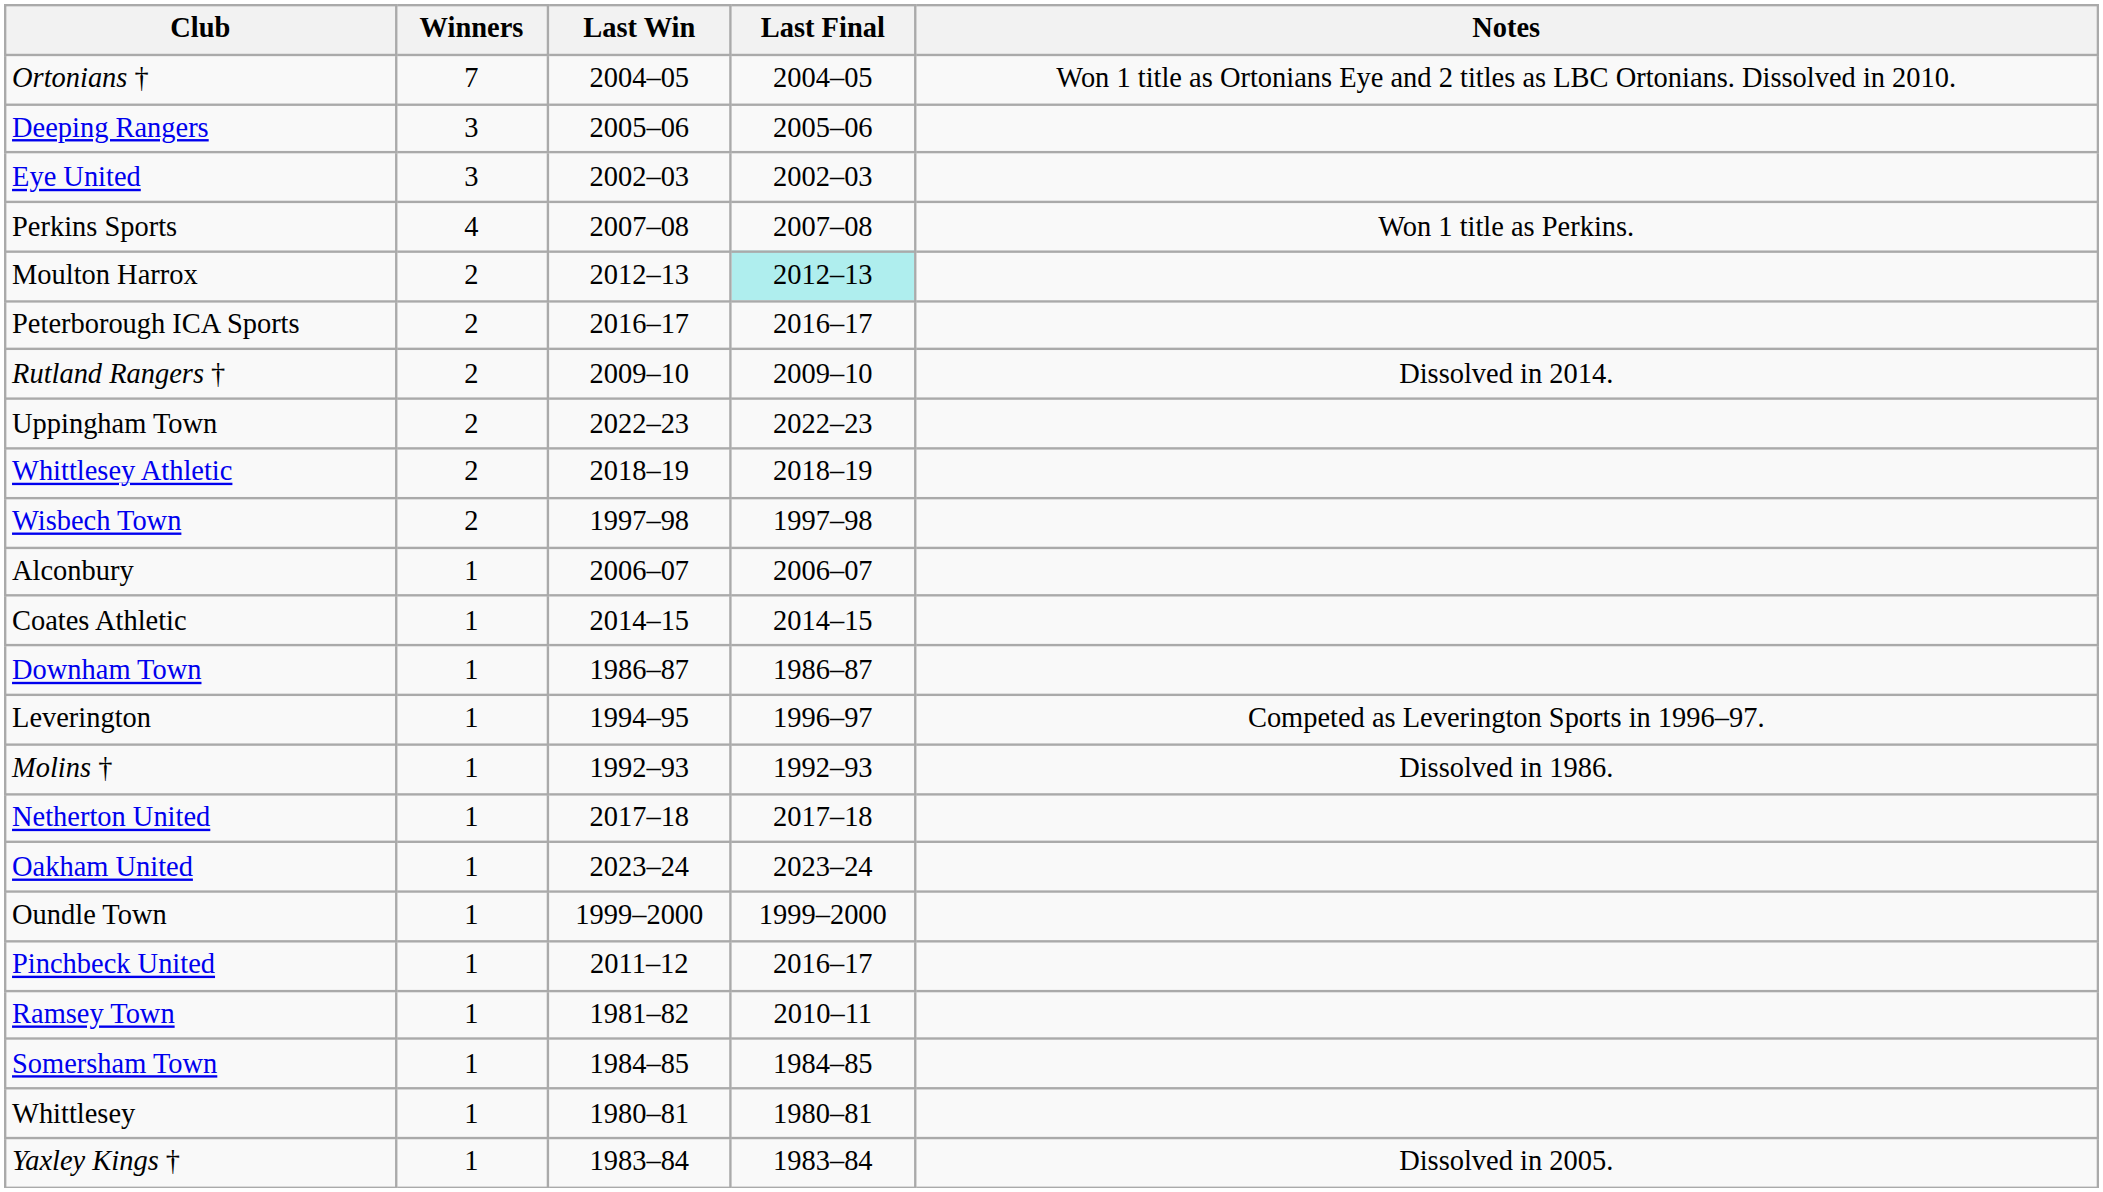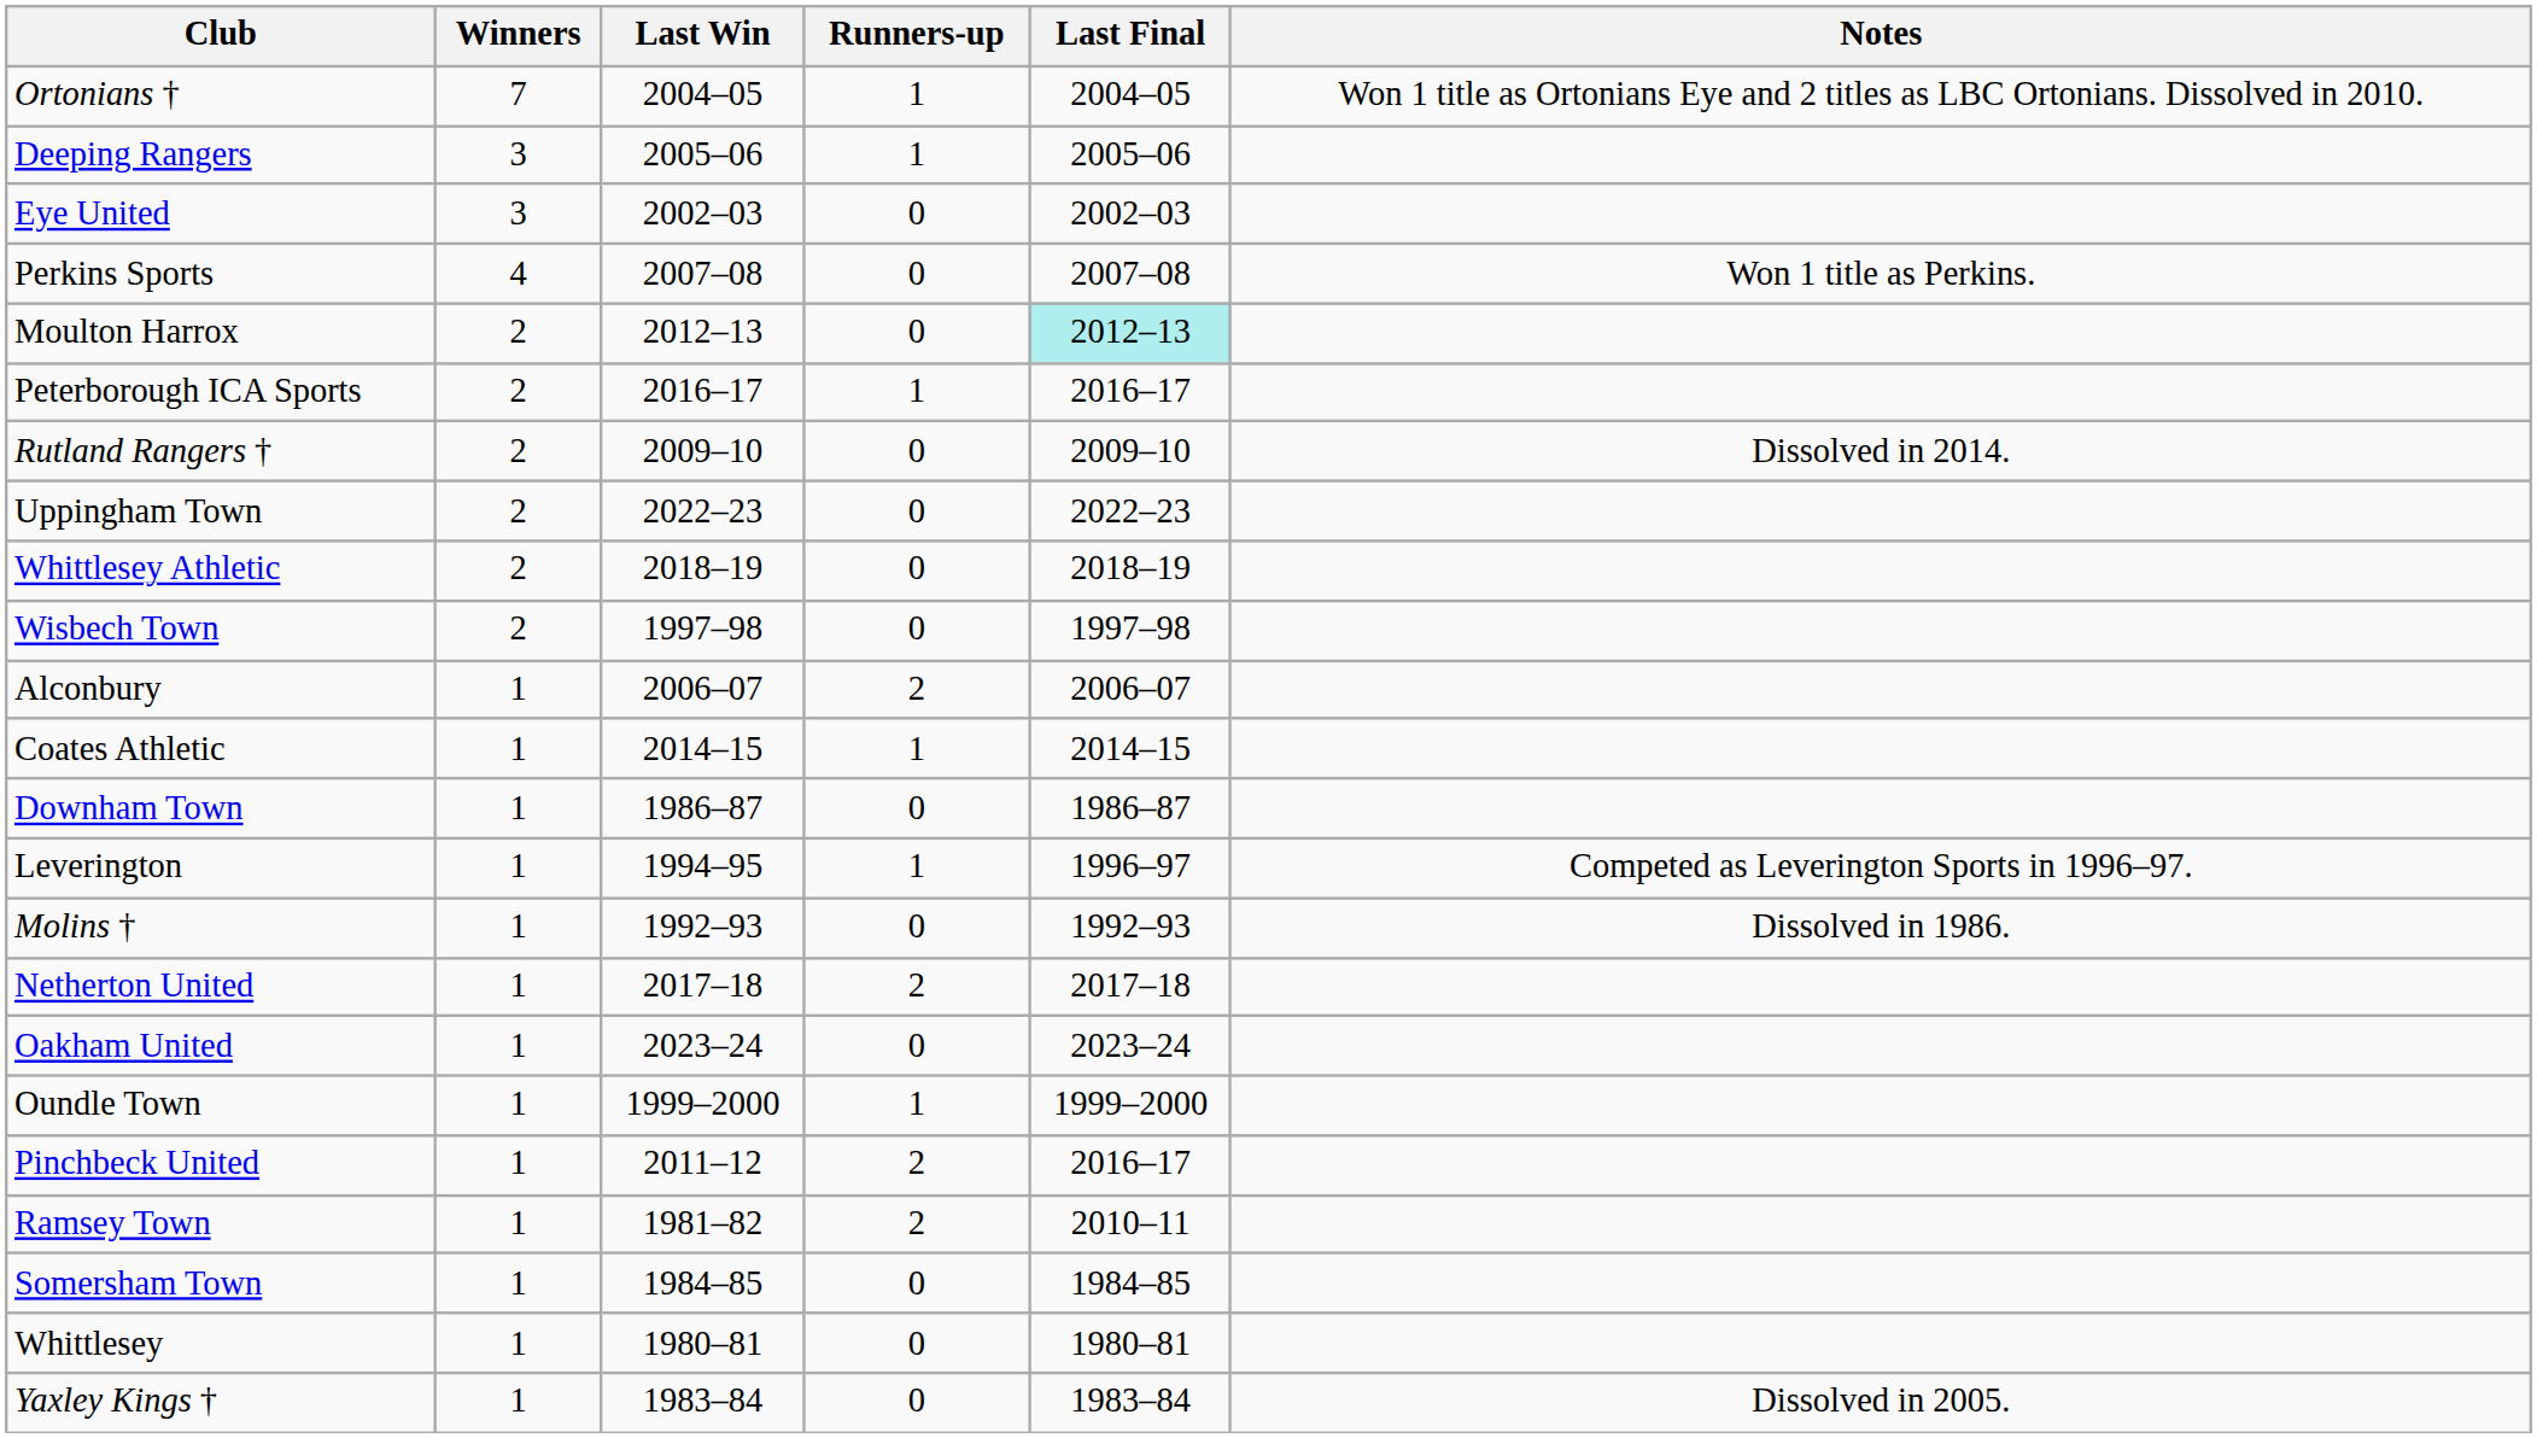+ column: Runners-up | 1 | 1 | 0 | 0 | 0 | 1 | 0 | 0 | 0 | 0 | 2 | 1 | 0 | 1 | 0 | 2 | 0 | 1 | 2 | 2 | 0 | 0 | 0
